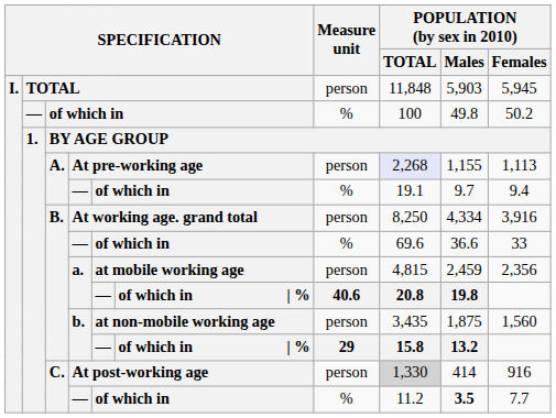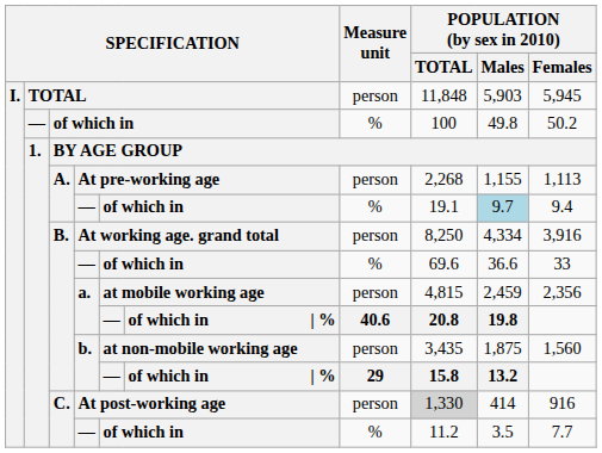At pre-working age | POPULATION (by sex in 2010) / TOTAL: lavender background -> no background
A. / — | POPULATION (by sex in 2010) / Males: no background -> lightblue background
C. / — | POPULATION (by sex in 2010) / Males: bold -> normal
